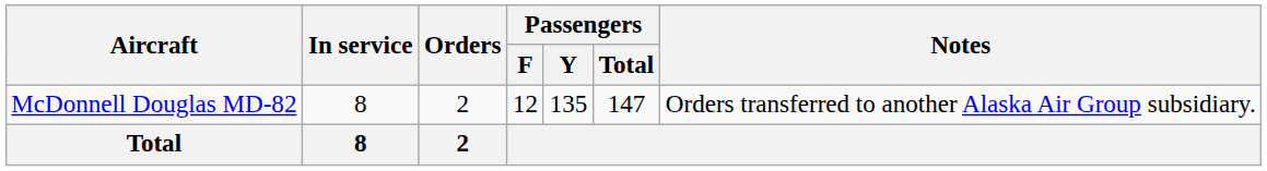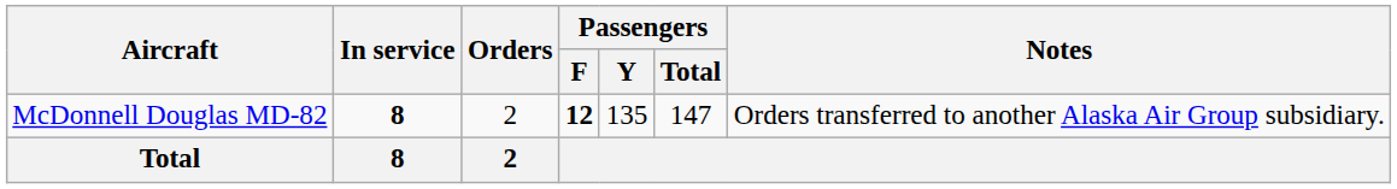McDonnell Douglas MD-82 | In service: normal -> bold
McDonnell Douglas MD-82 | Passengers / F: normal -> bold
